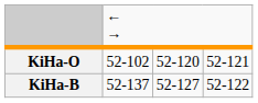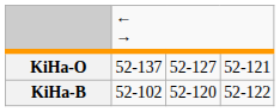KiHa-O | column 2: 52-102 -> 52-137
KiHa-O | column 3: 52-120 -> 52-127
KiHa-B | column 2: 52-137 -> 52-102
KiHa-B | column 3: 52-127 -> 52-120
